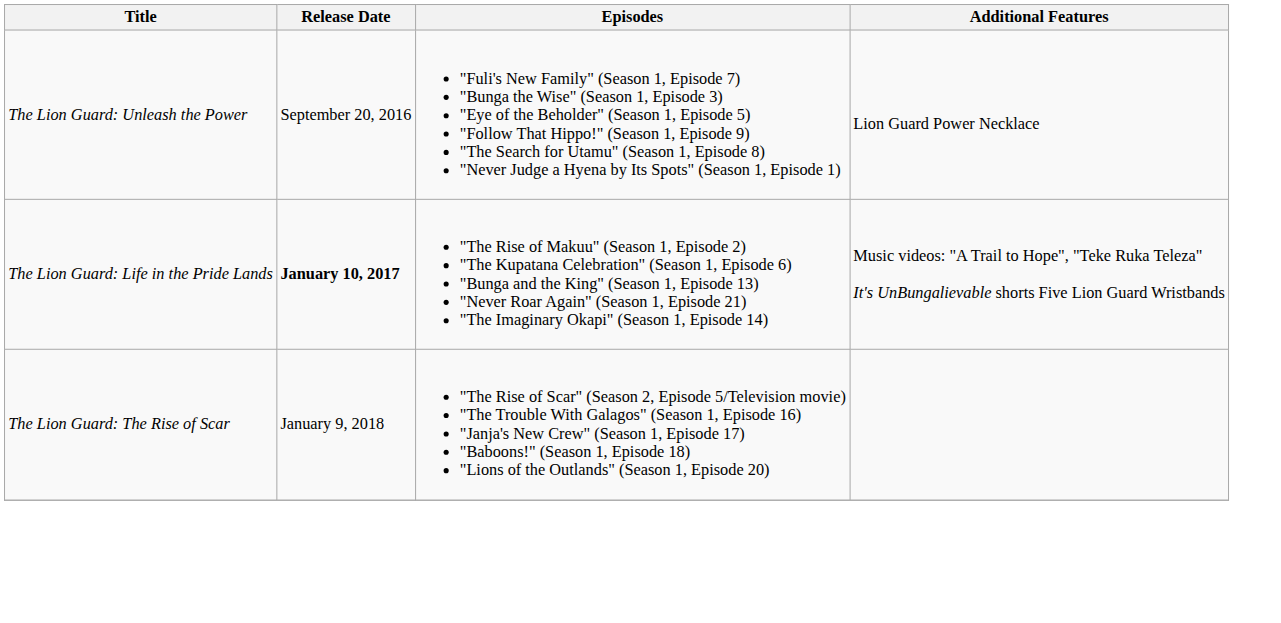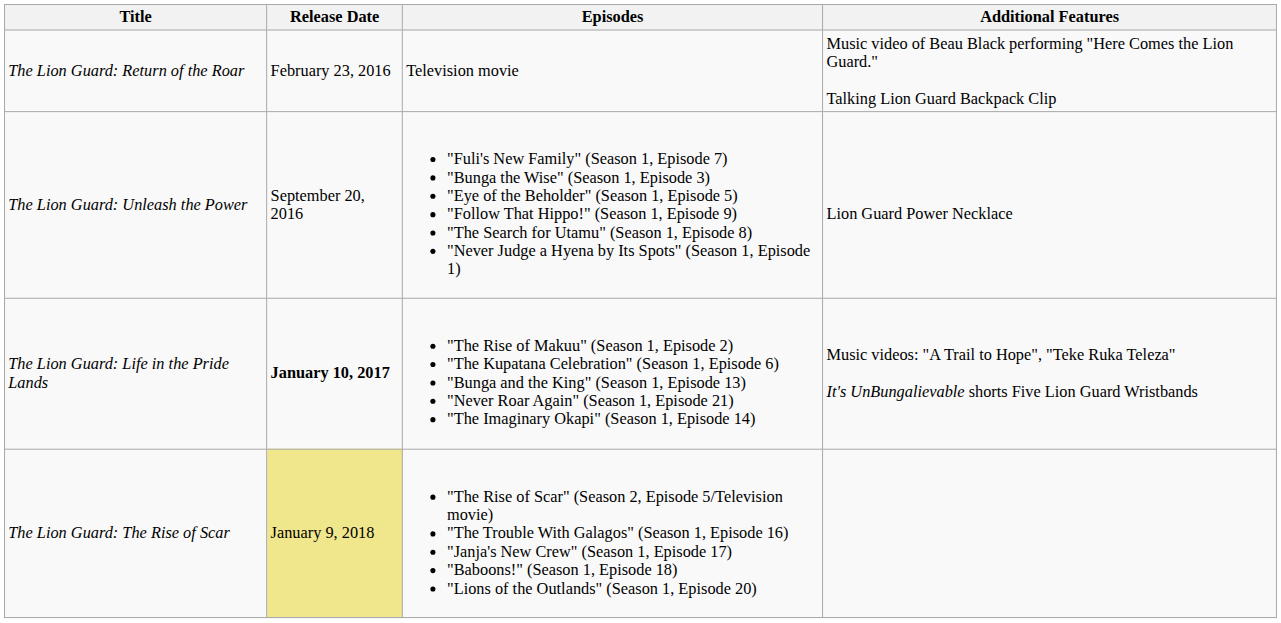+ row: The Lion Guard: Return of the Roar | February 23, 2016 | Television movie | Music video of Beau Black performing "Here Comes the Lion Guard." Talking Lion Guard Backpack Clip
The Lion Guard: The Rise of Scar | Release Date: no background -> khaki background
